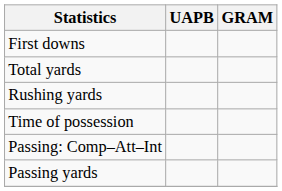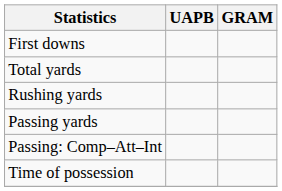rows swapped: Passing yards <-> Time of possession
